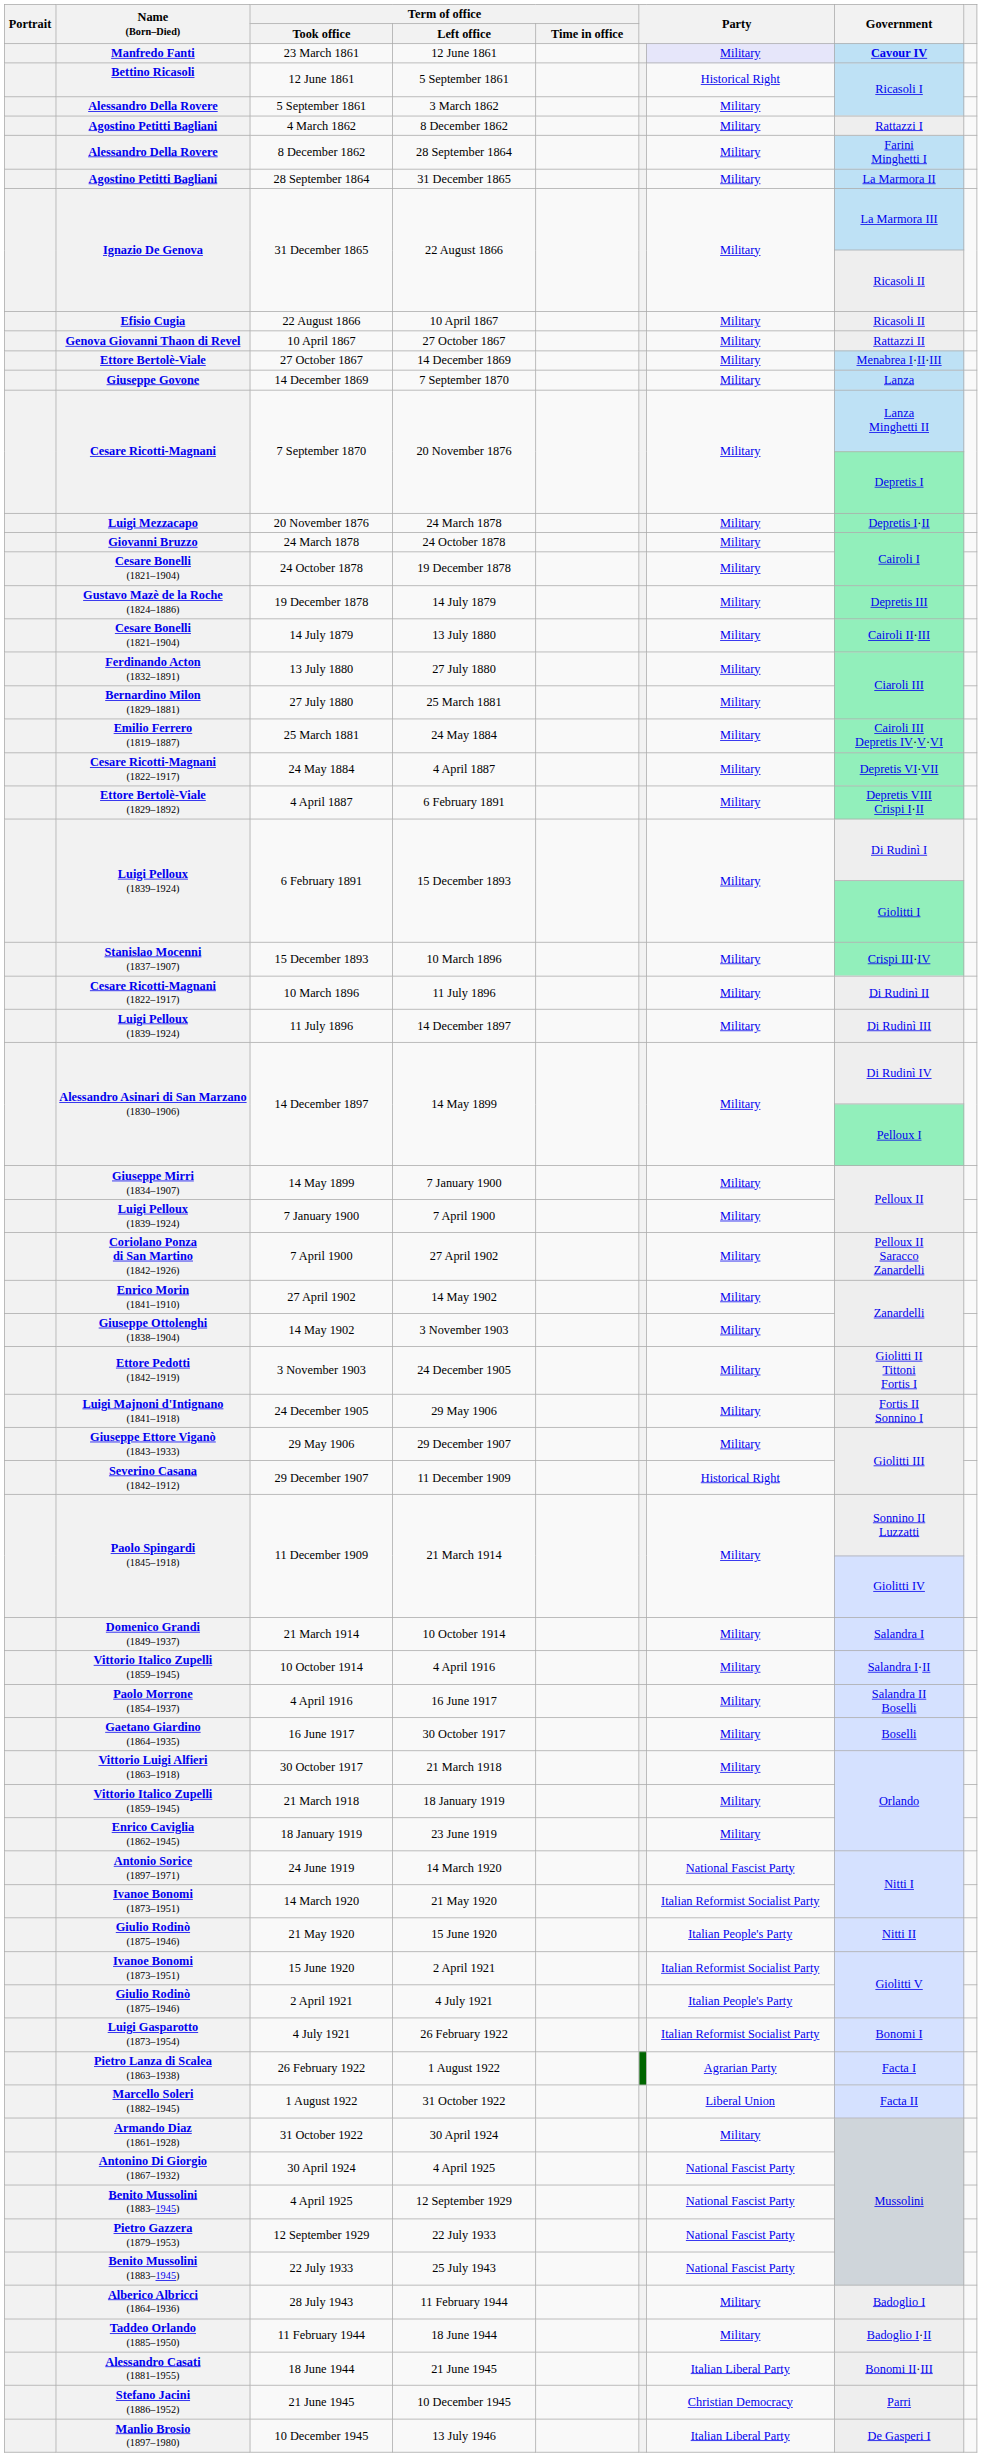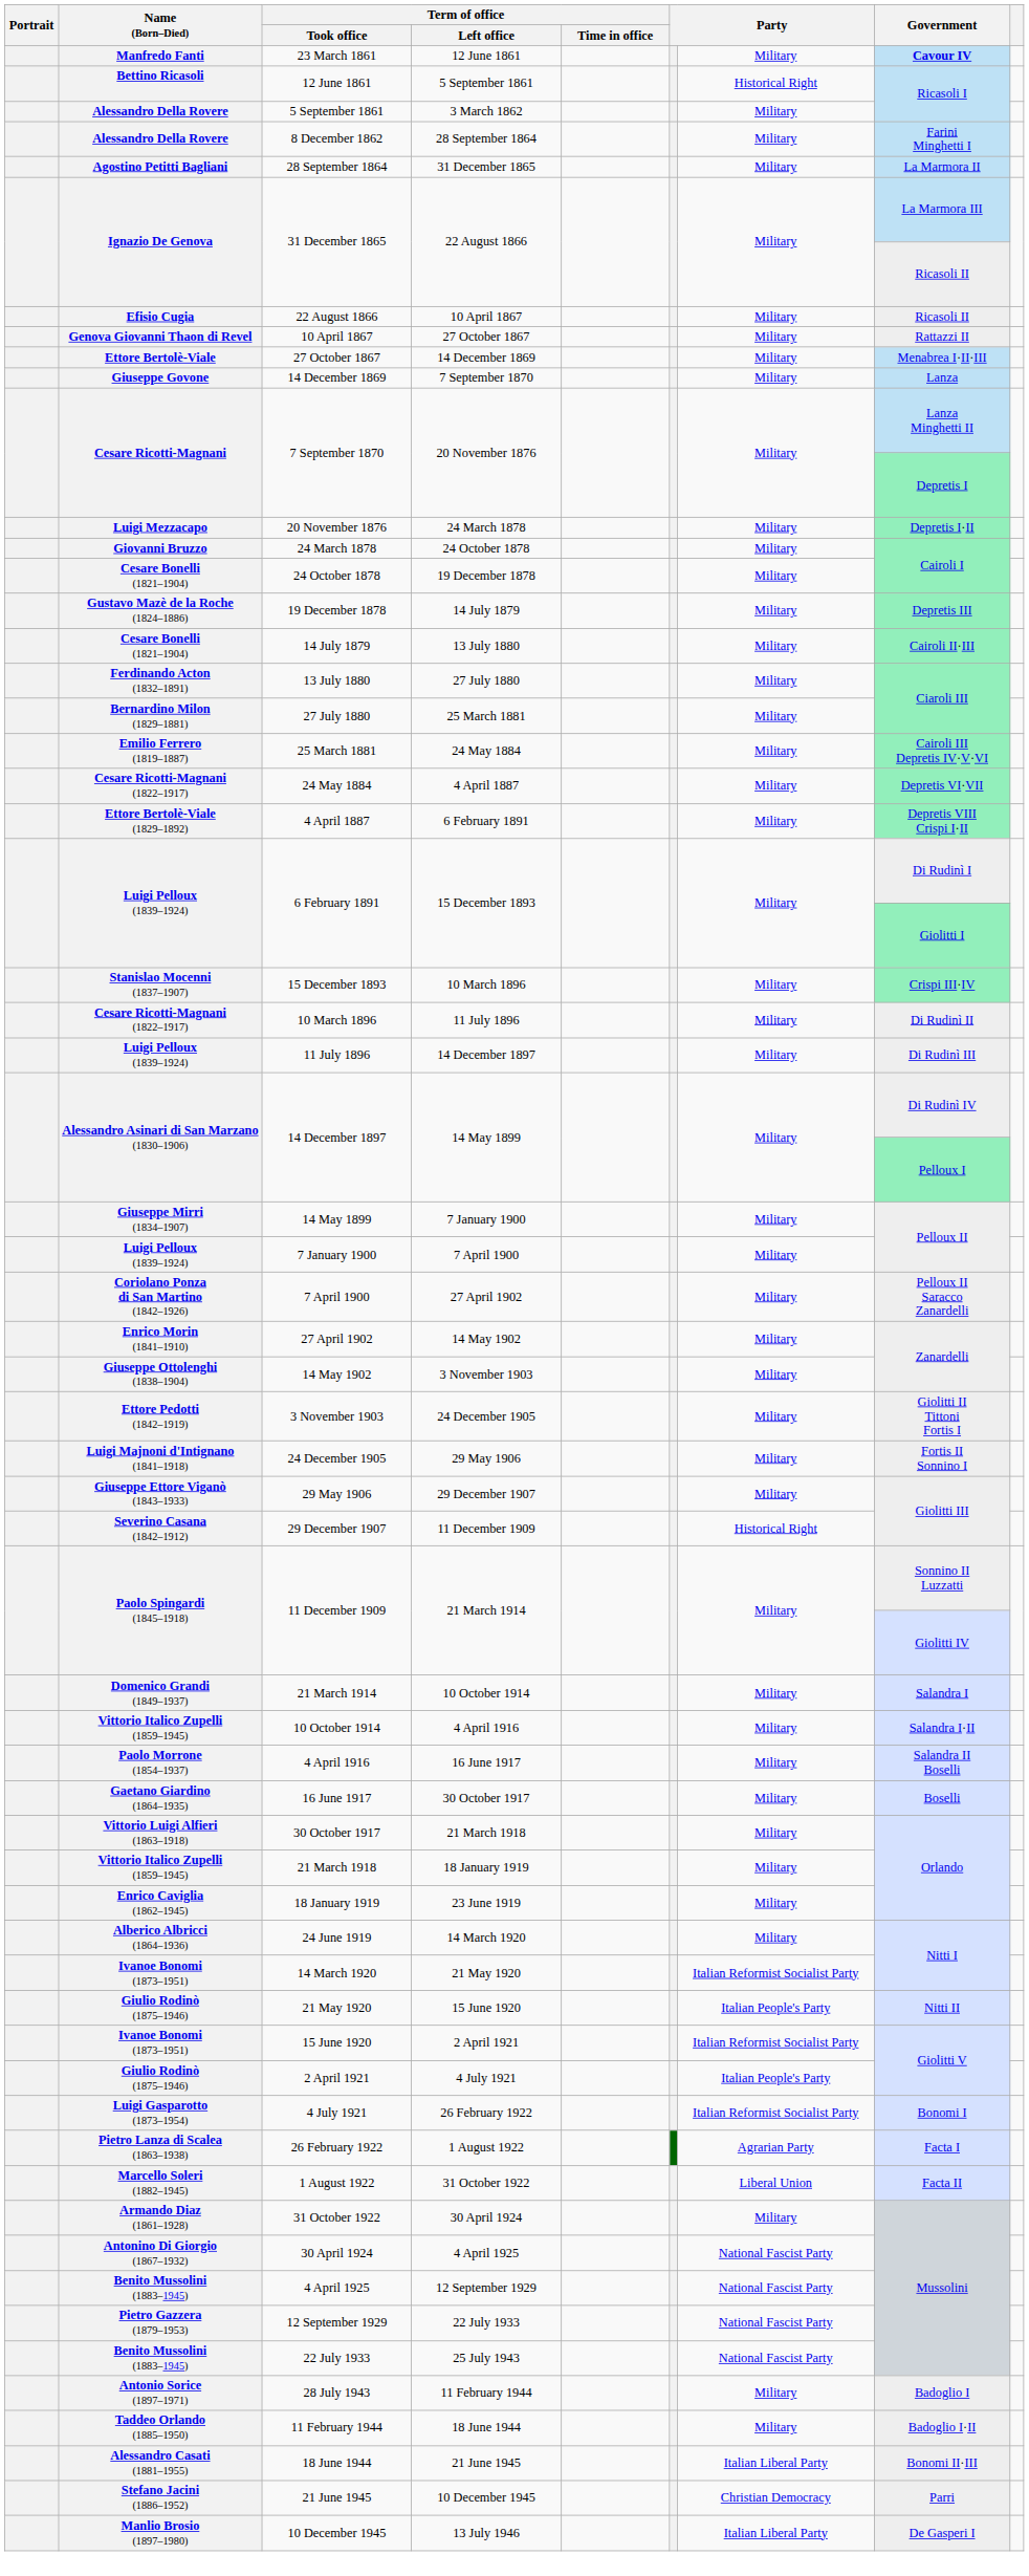23 March 1861 | column 7: lavender background -> no background
- row: Agostino Petitti Bagliani | 4 March 1862 | 8 December 1862 | Military | Rattazzi I
24 June 1919 | Name (Born–Died): Antonio Sorice (1897–1971) -> Alberico Albricci (1864–1936)
24 June 1919 | column 7: National Fascist Party -> Military
28 July 1943 | Name (Born–Died): Alberico Albricci (1864–1936) -> Antonio Sorice (1897–1971)
